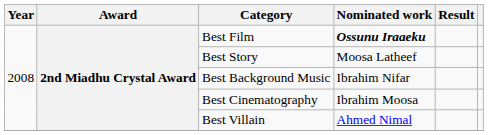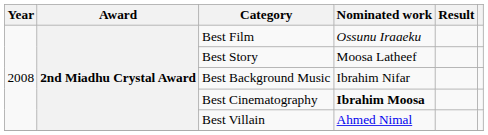Best Film | Nominated work: bold -> normal
Best Cinematography | Nominated work: normal -> bold
